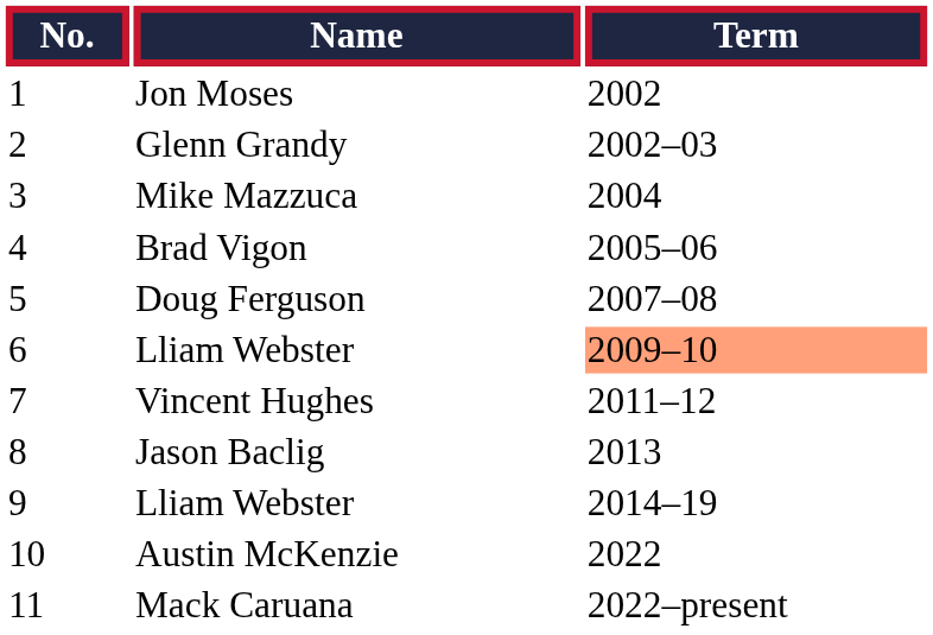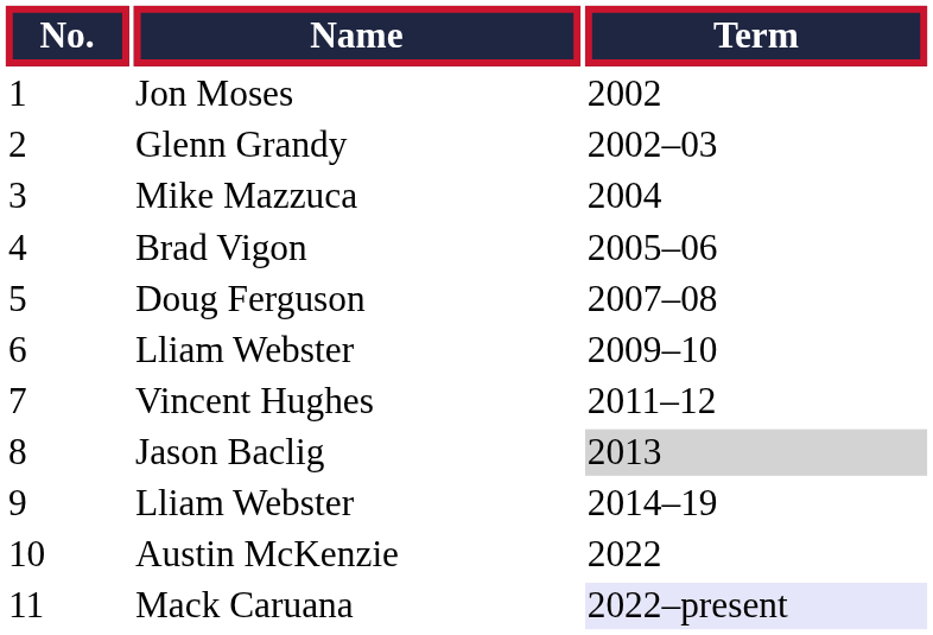6 / Lliam Webster | Term: lightsalmon background -> no background
Jason Baclig | Term: no background -> lightgrey background
Mack Caruana | Term: no background -> lavender background
